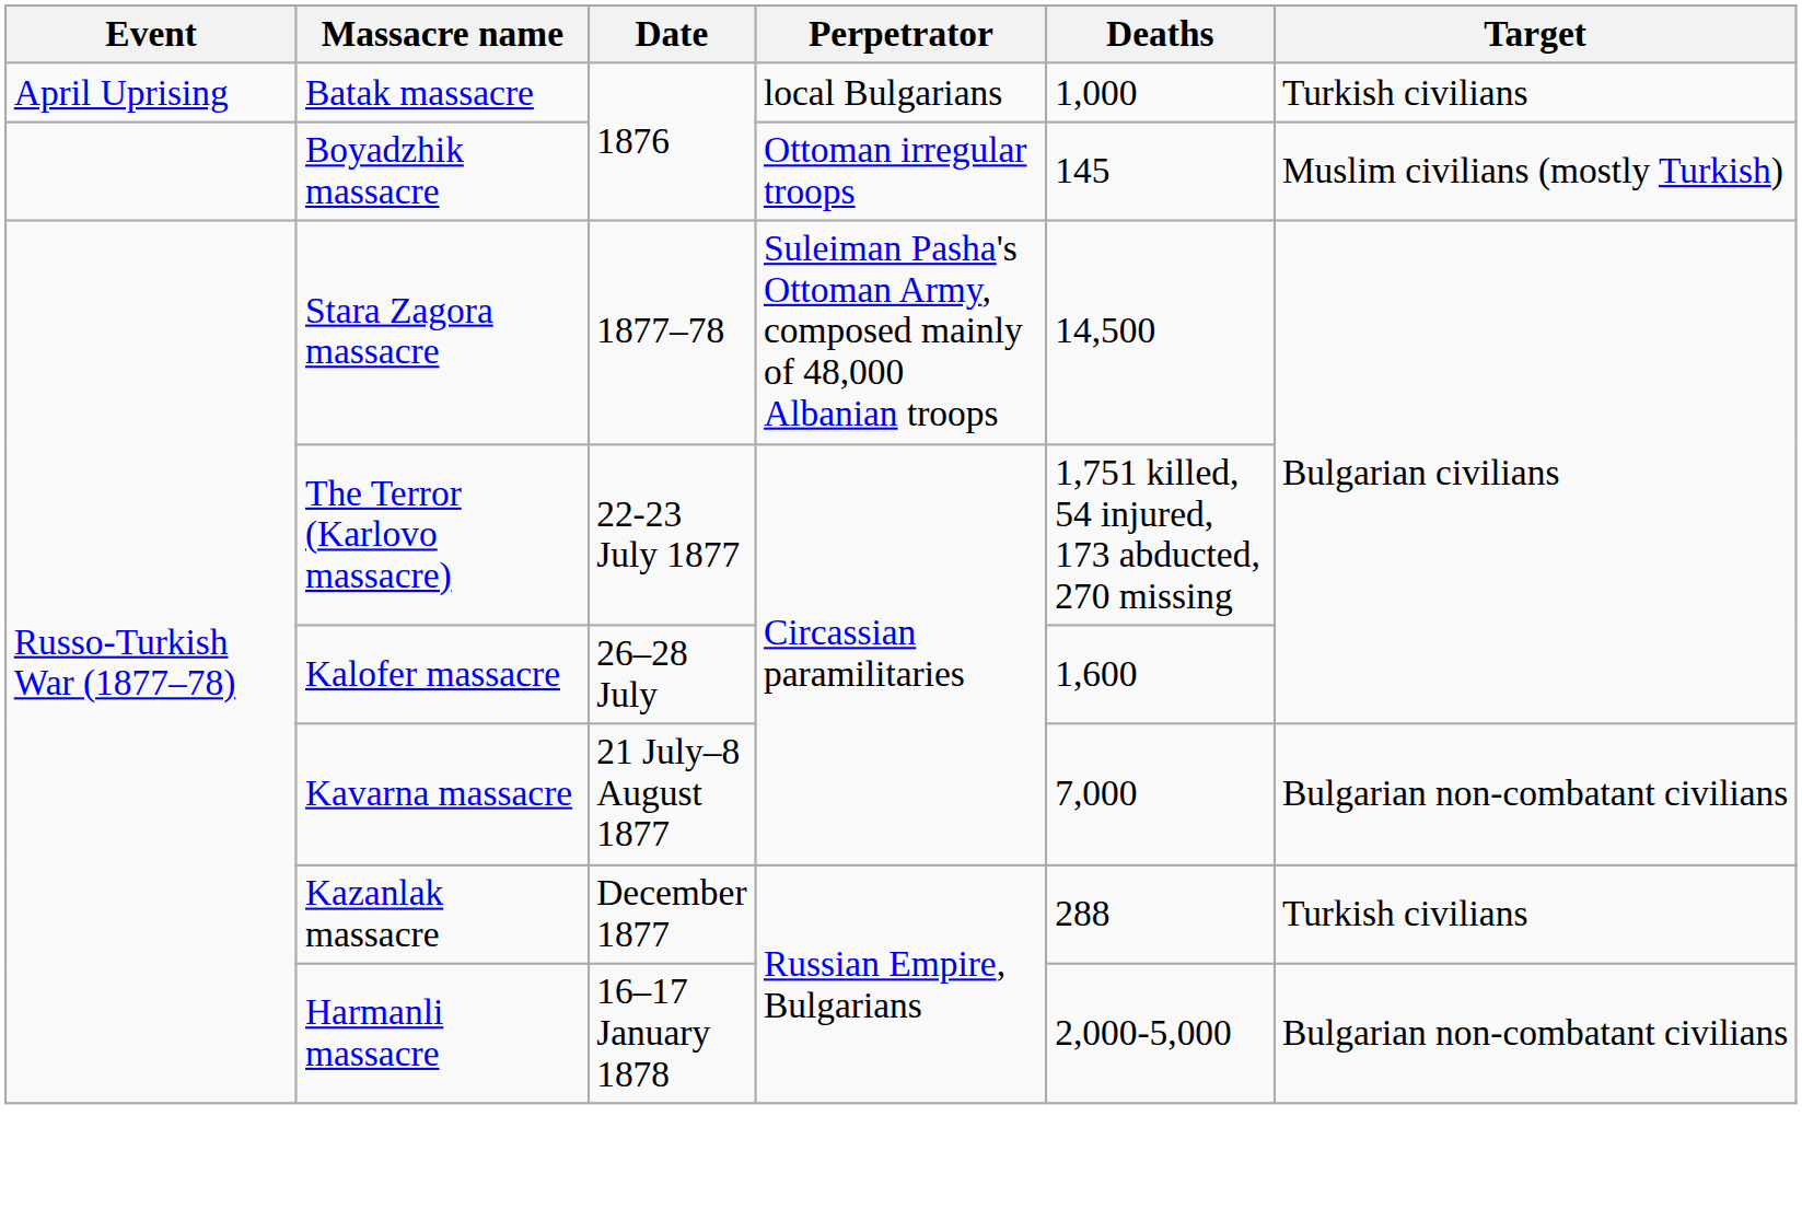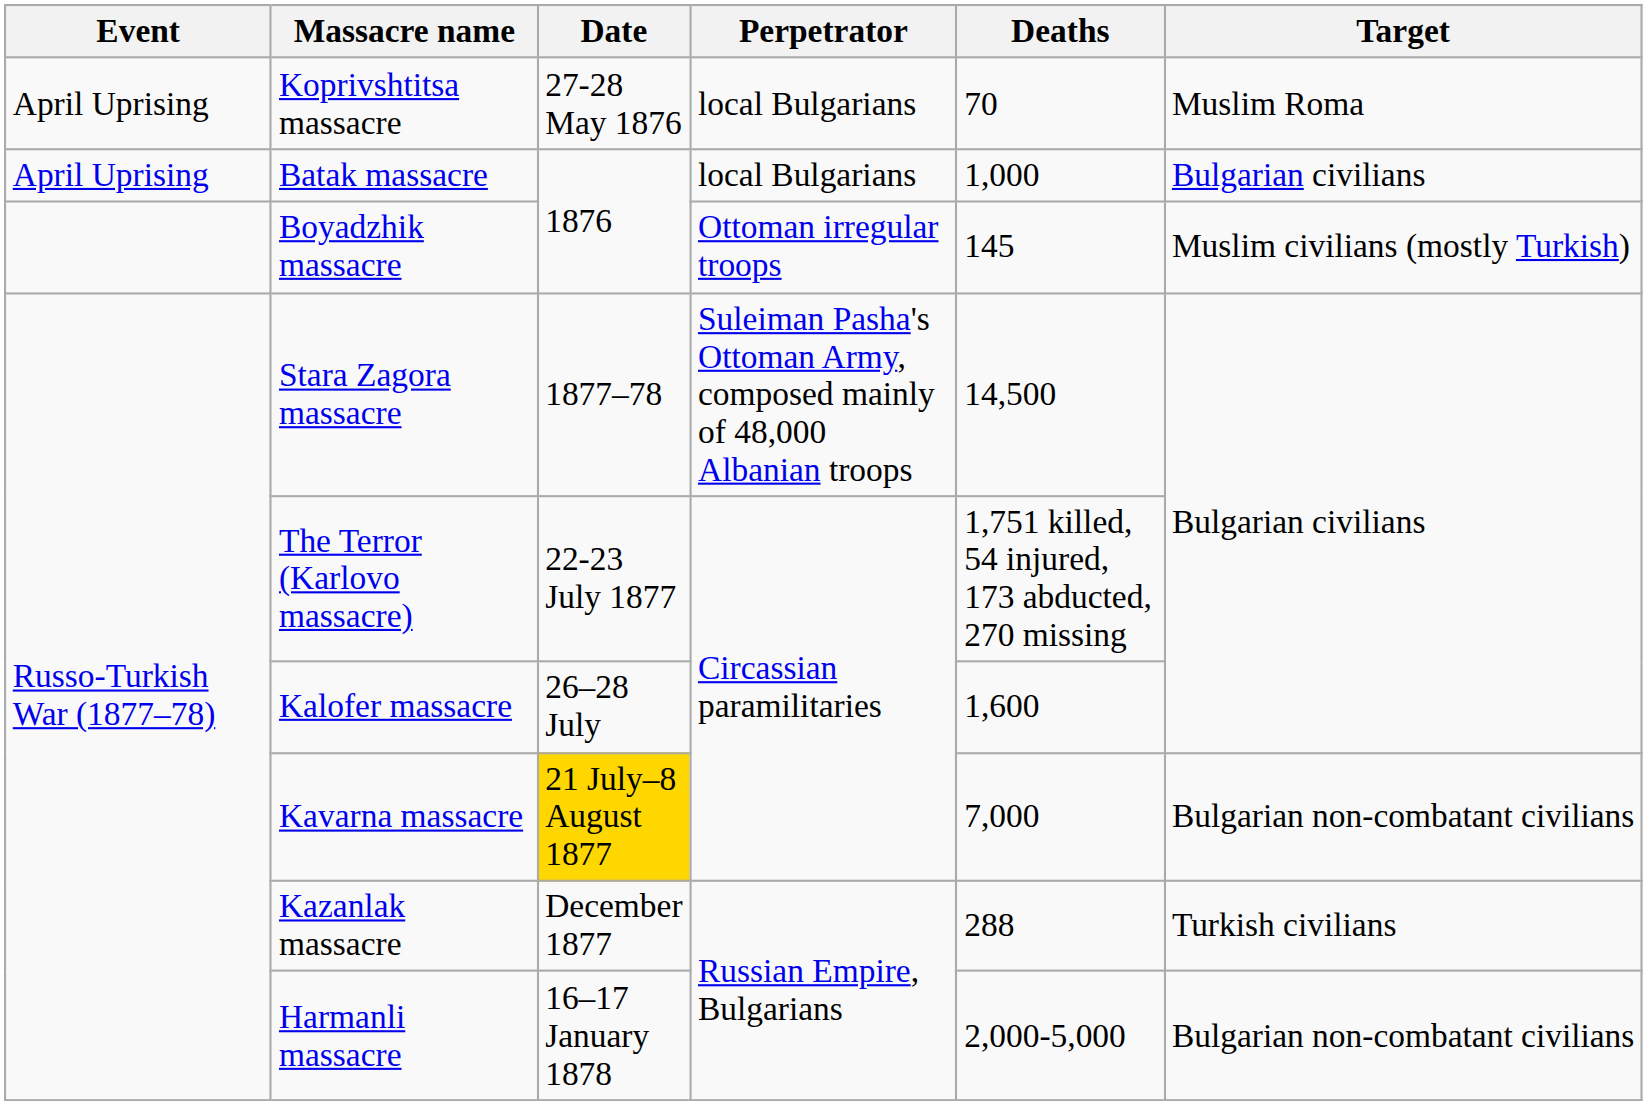+ row: April Uprising | Koprivshtitsa massacre | 27-28 May 1876 | local Bulgarians | 70 | Muslim Roma
Batak massacre | Target: Turkish civilians -> Bulgarian civilians
Kavarna massacre | Date: no background -> gold background
